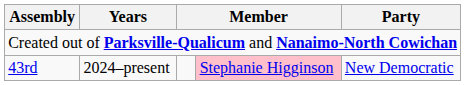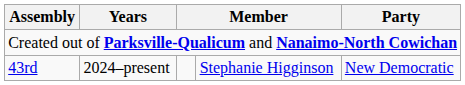43rd | column 4: pink background -> no background
